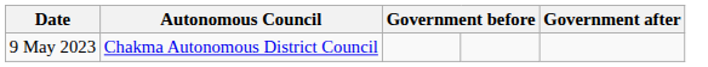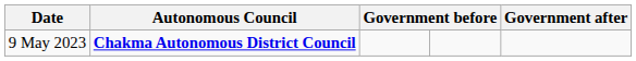9 May 2023 | Autonomous Council: normal -> bold
